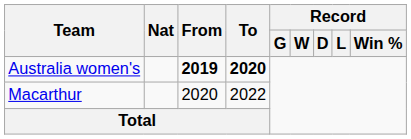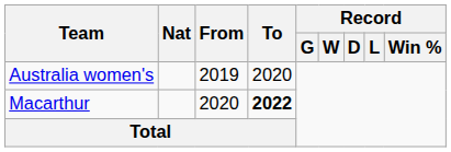Australia women's | From: bold -> normal
Australia women's | To: bold -> normal
Macarthur | To: normal -> bold
